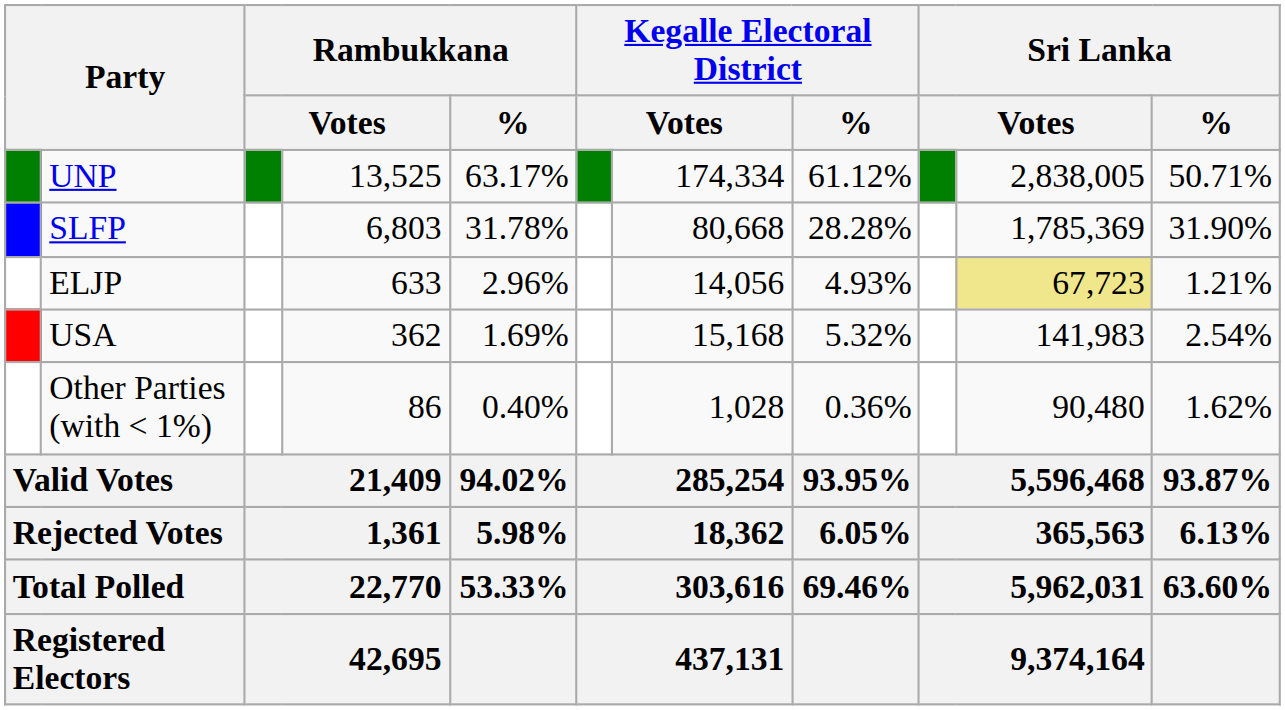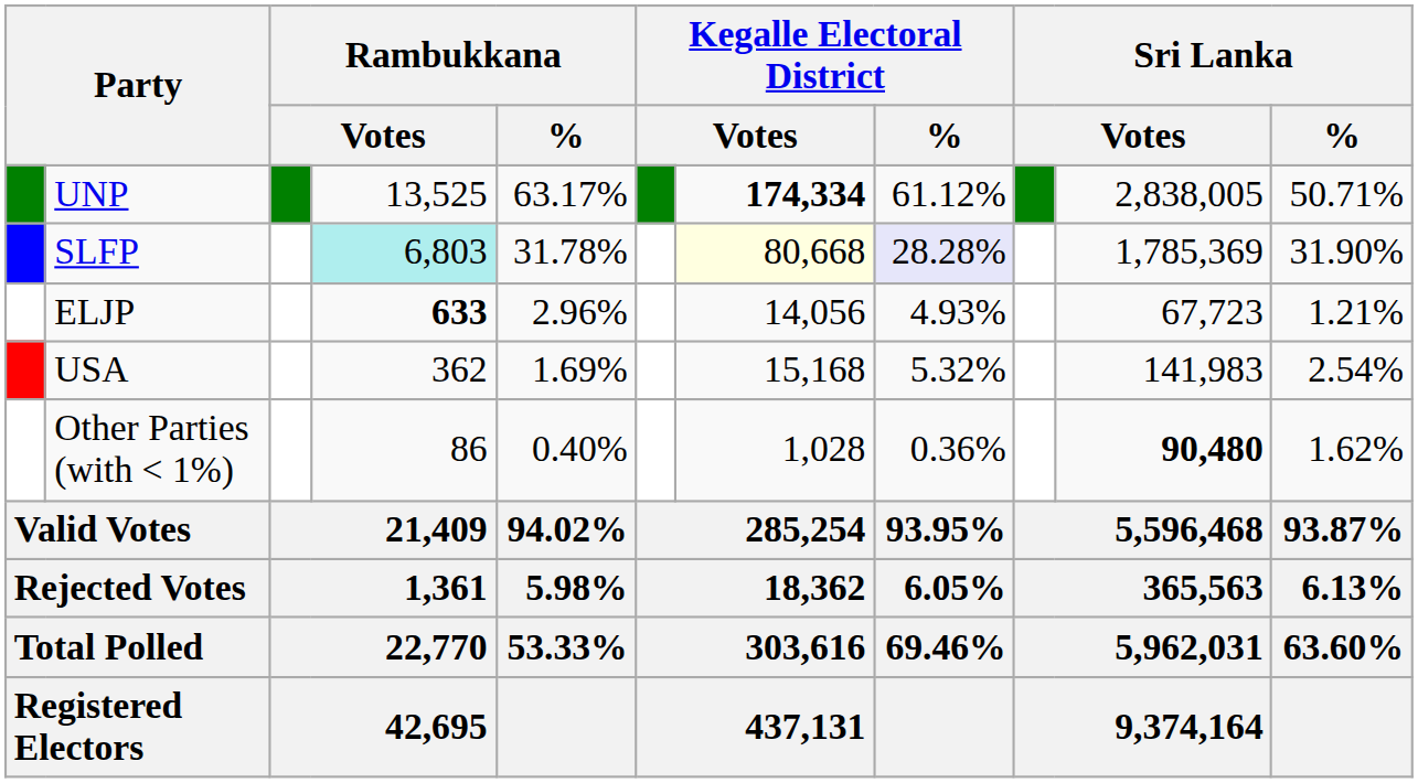UNP | column 7: normal -> bold
SLFP | column 4: no background -> paleturquoise background
SLFP | column 7: no background -> lightyellow background
SLFP | Kegalle Electoral District / %: no background -> lavender background
ELJP | column 4: normal -> bold
ELJP | column 10: khaki background -> no background
Other Parties (with < 1%) | column 10: normal -> bold
